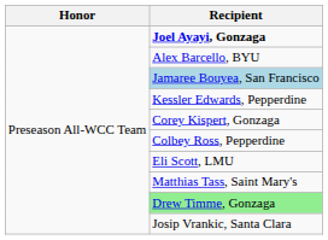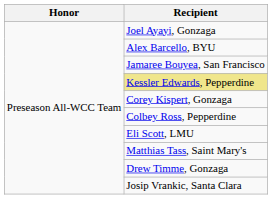row 2 | Recipient: bold -> normal
row 4 | Recipient: lightblue background -> no background
row 5 | Recipient: no background -> khaki background
row 10 | Recipient: lightgreen background -> no background
